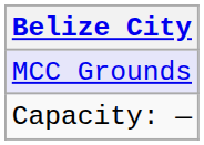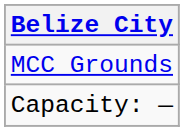row 2 | column 1: lavender background -> no background
